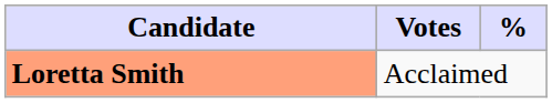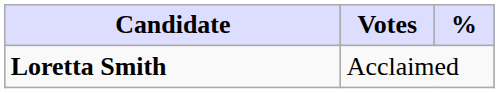Loretta Smith | Candidate: lightsalmon background -> no background
